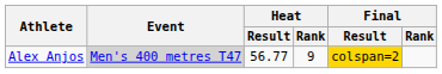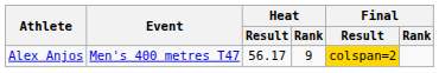Alex Anjos | Event: lightgrey background -> no background
Alex Anjos | Heat / Result: 56.77 -> 56.17
